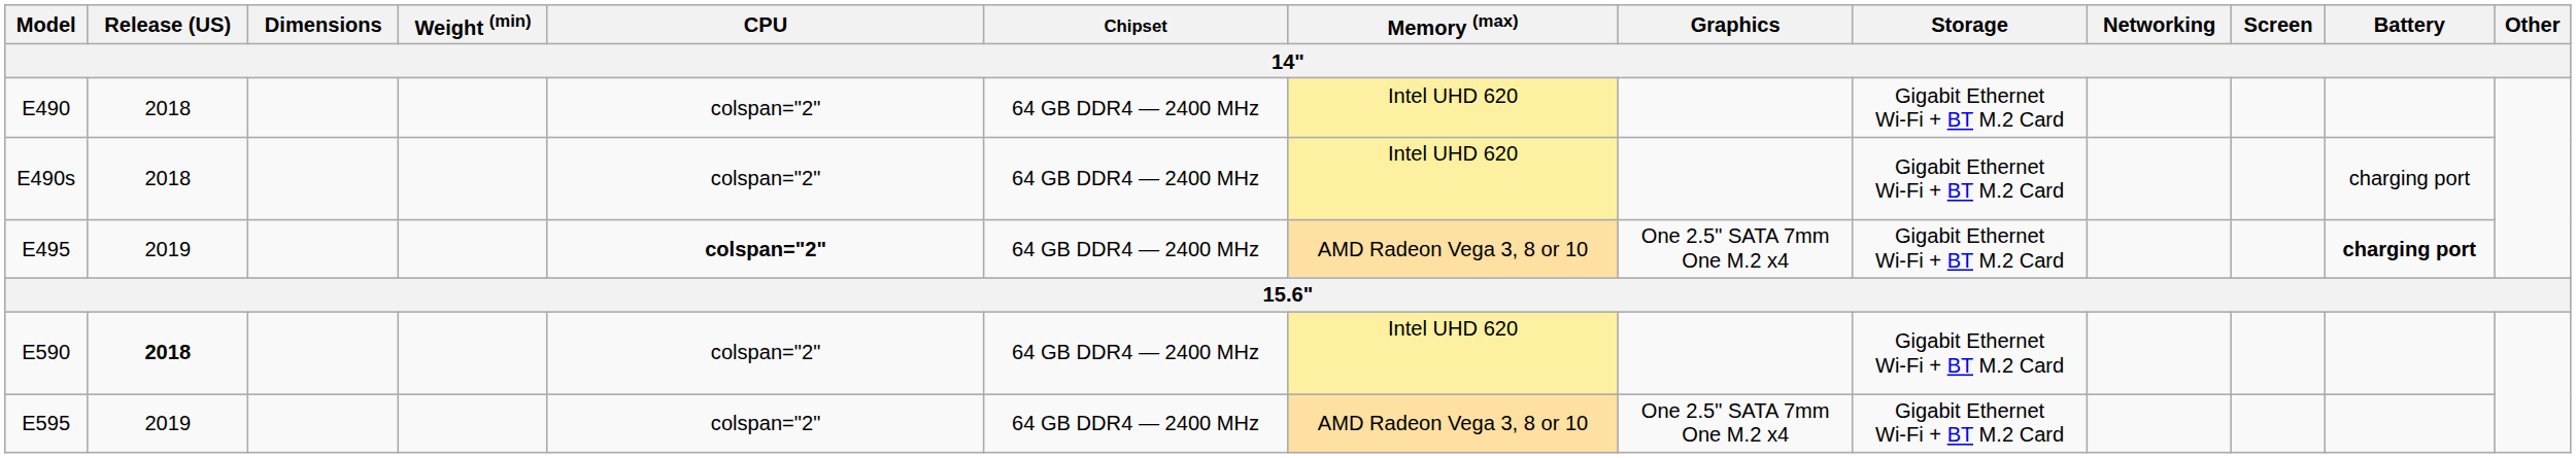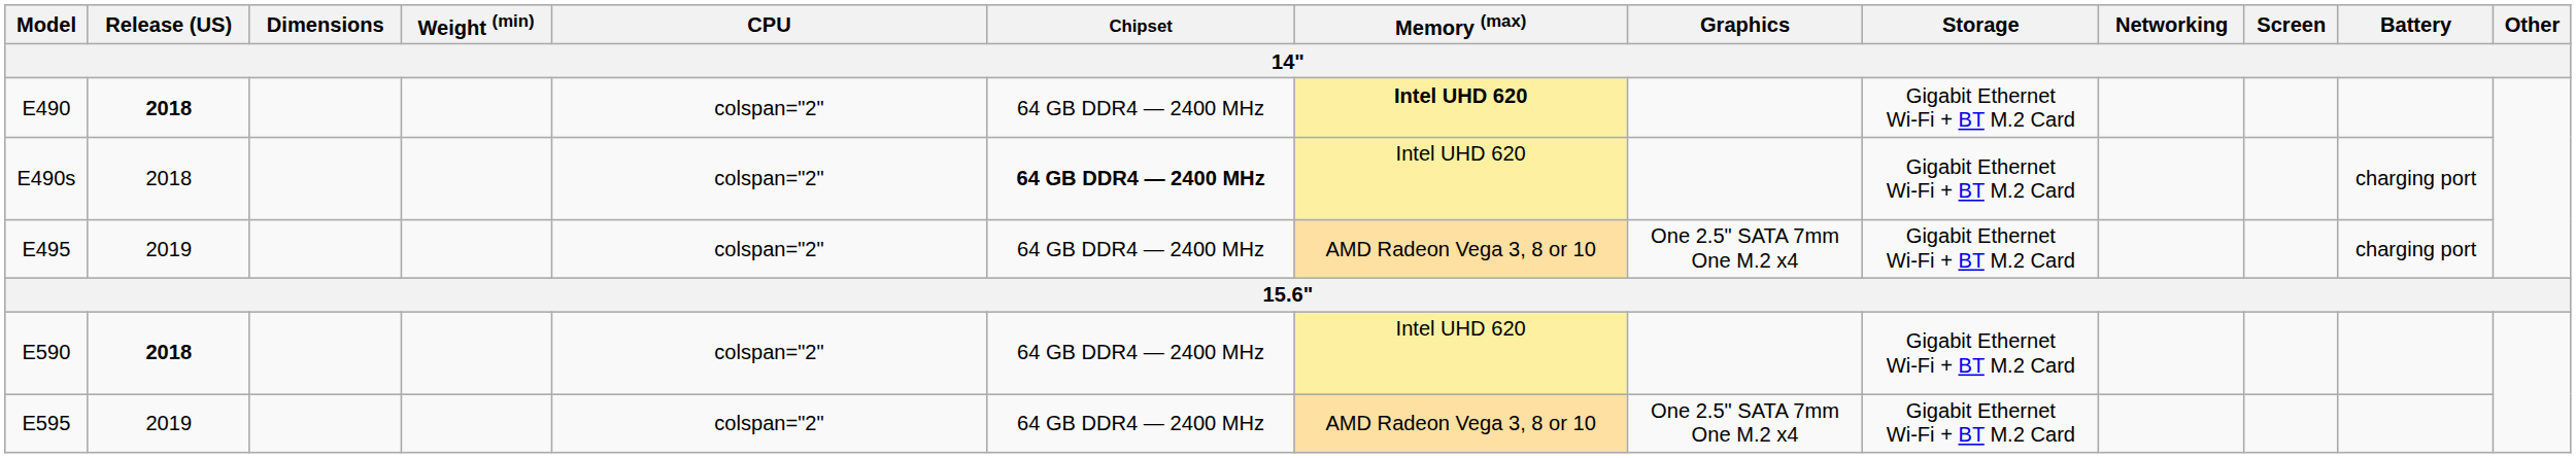E490 | Release (US): normal -> bold
E490 | Memory (max): normal -> bold
E490s | Chipset: normal -> bold
E495 | CPU: bold -> normal
E495 | Battery: bold -> normal
